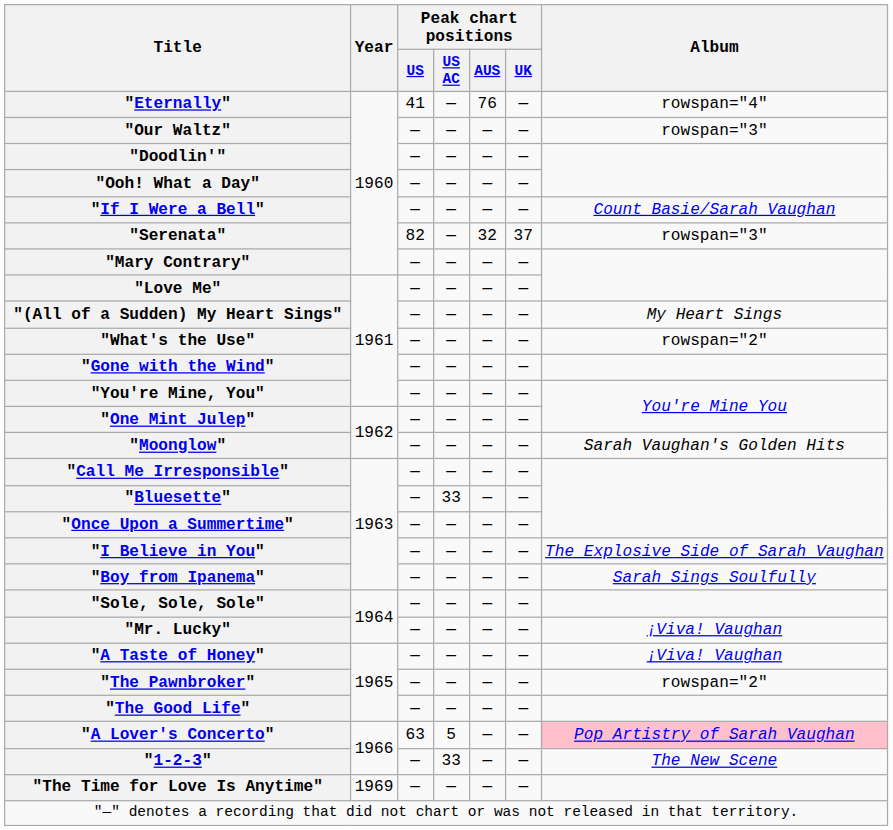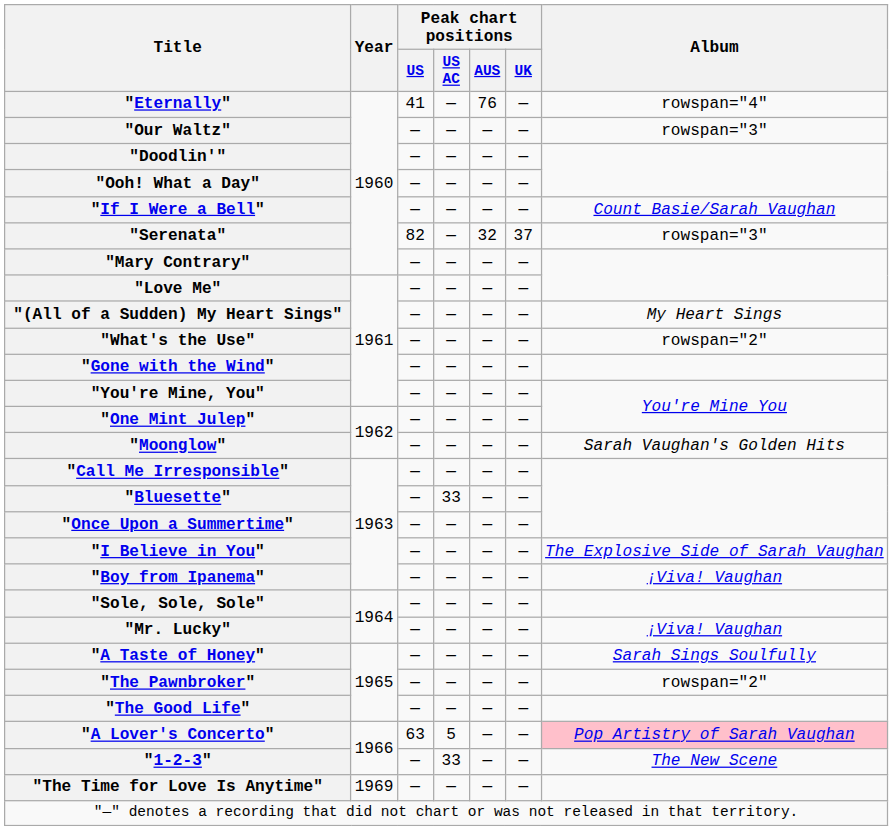"Boy from Ipanema" | Album: Sarah Sings Soulfully -> ¡Viva! Vaughan
"A Taste of Honey" | Album: ¡Viva! Vaughan -> Sarah Sings Soulfully
